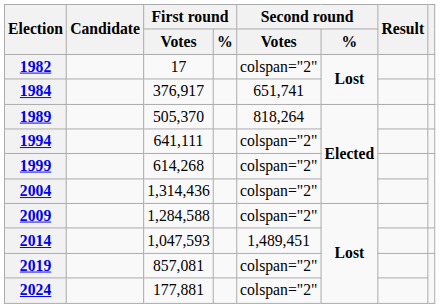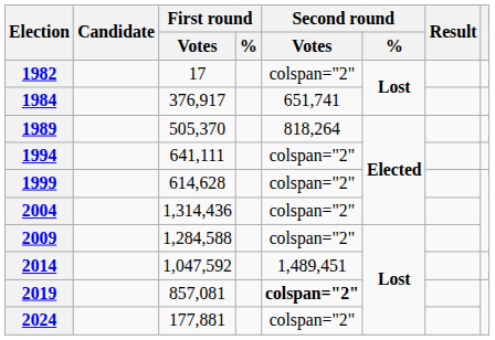1999 | First round / Votes: 614,268 -> 614,628
2014 | First round / Votes: 1,047,593 -> 1,047,592
2019 | Second round / Votes: normal -> bold
